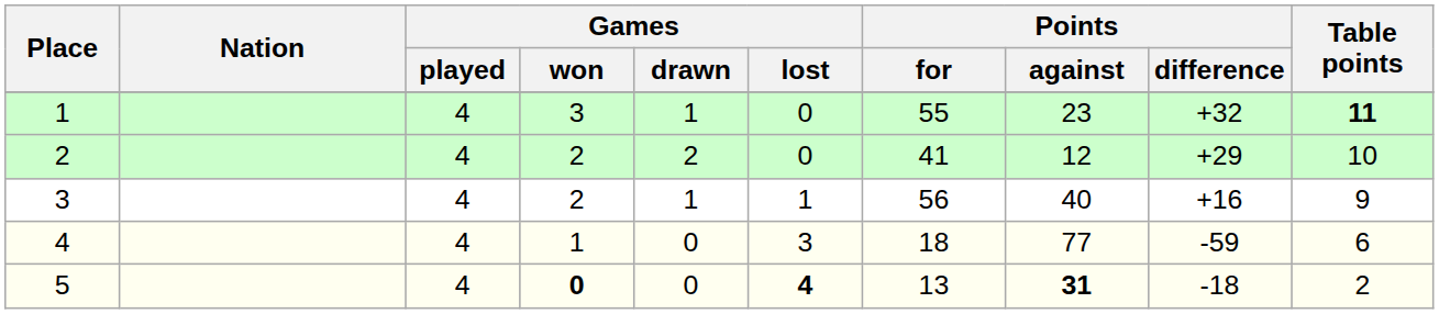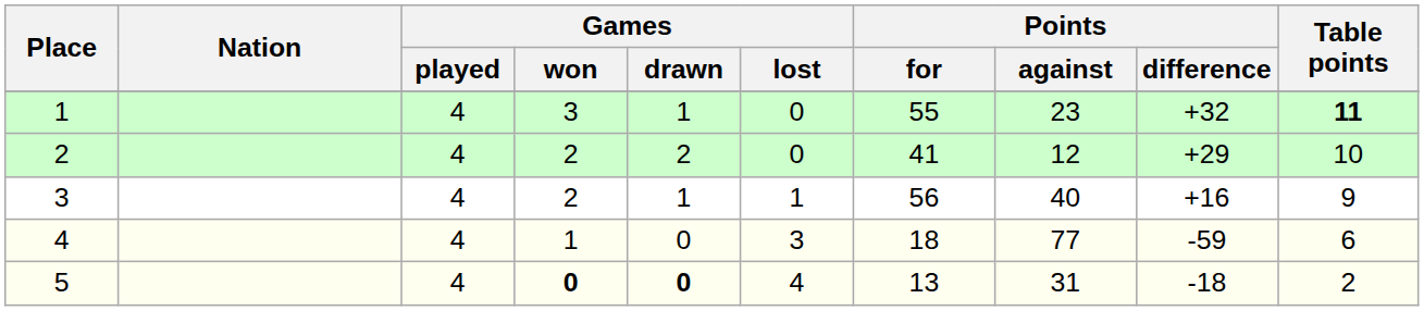5 | Games / drawn: normal -> bold
5 | Games / lost: bold -> normal
5 | Points / against: bold -> normal
